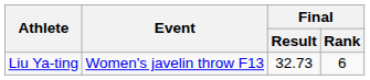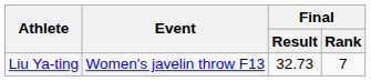Liu Ya-ting | Final / Rank: 6 -> 7
